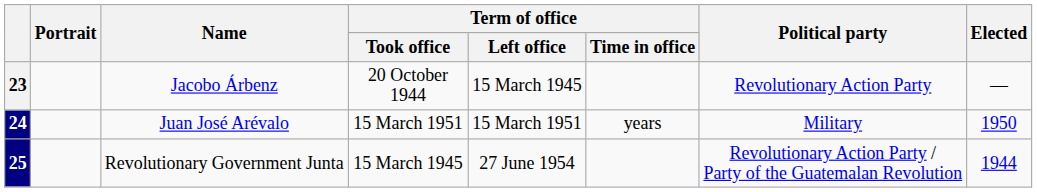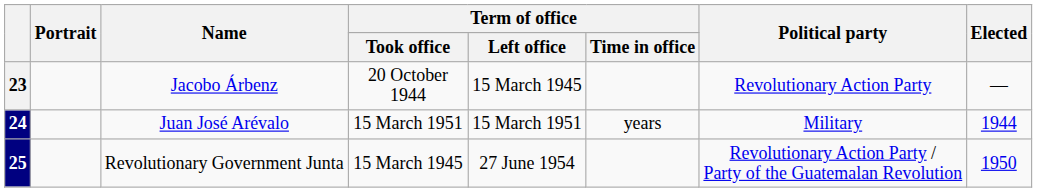24 | Elected: 1950 -> 1944
25 | Elected: 1944 -> 1950
